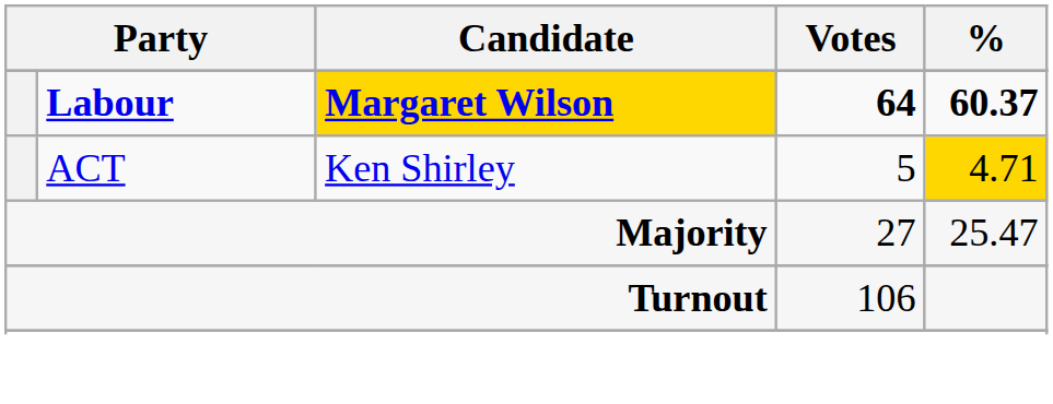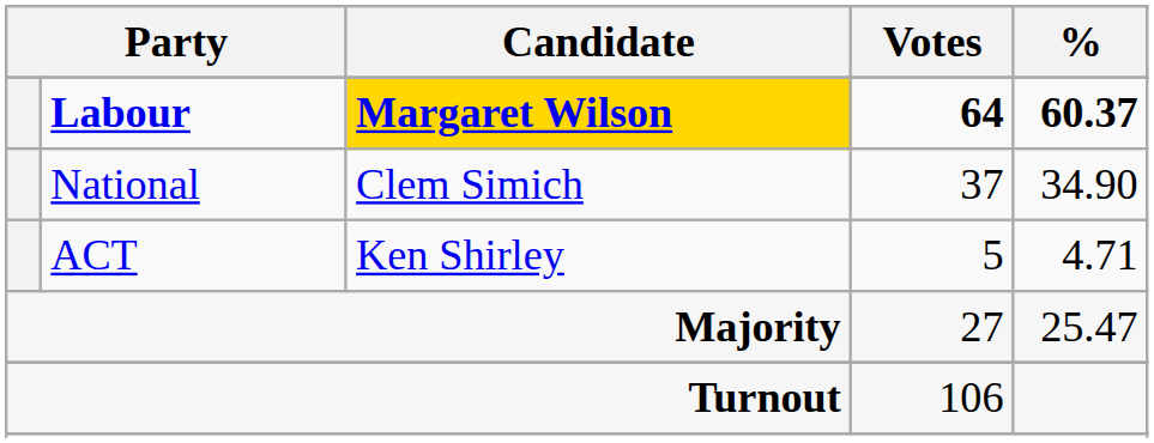+ row: National | Clem Simich | 37 | 34.90
ACT | %: gold background -> no background
